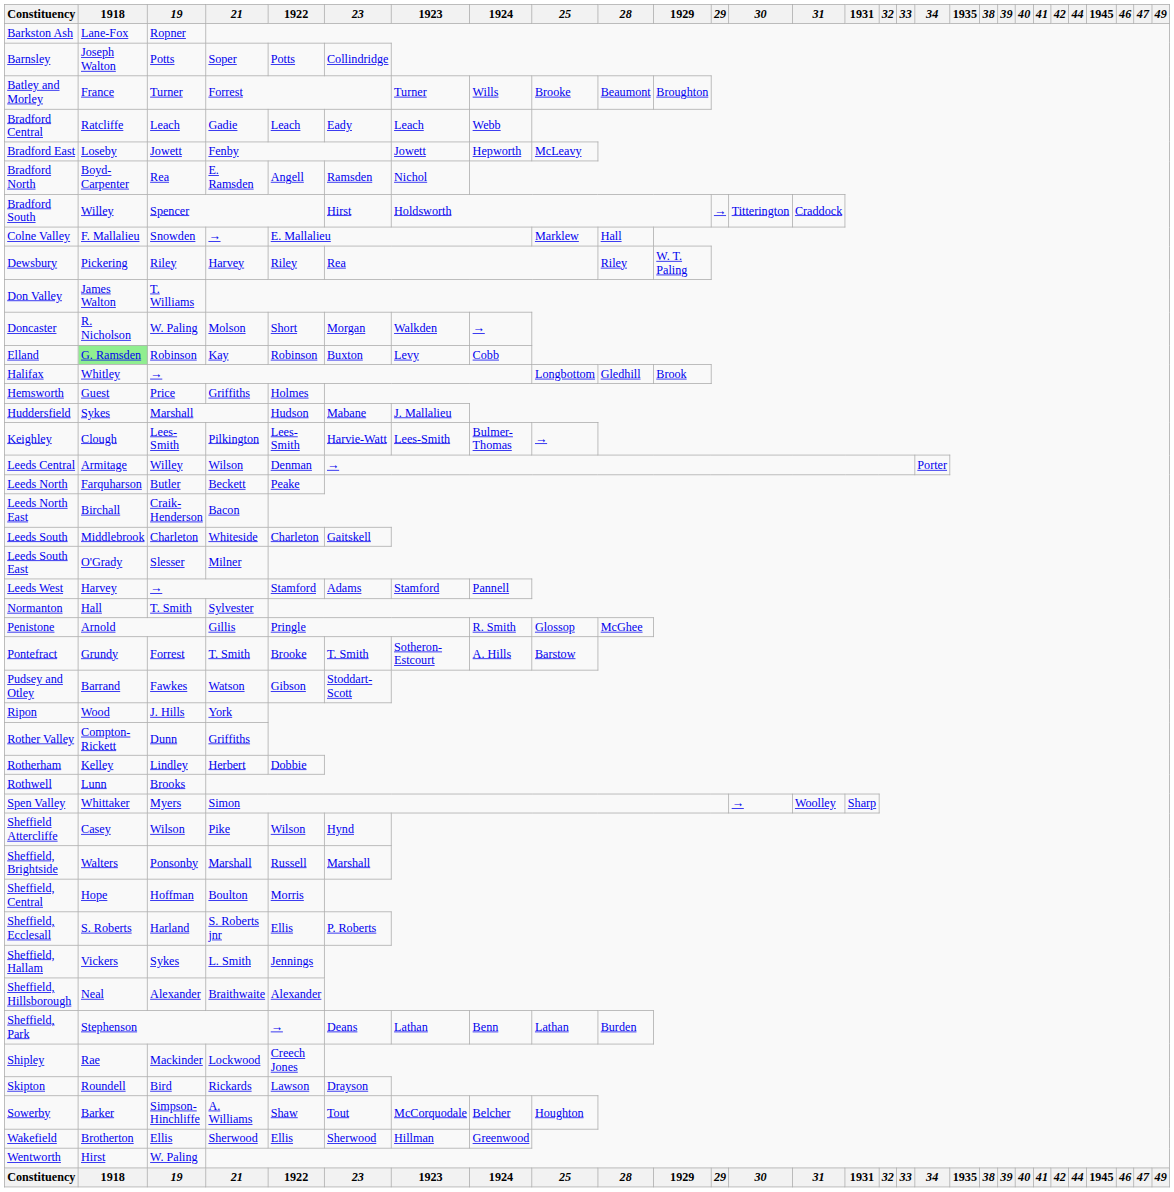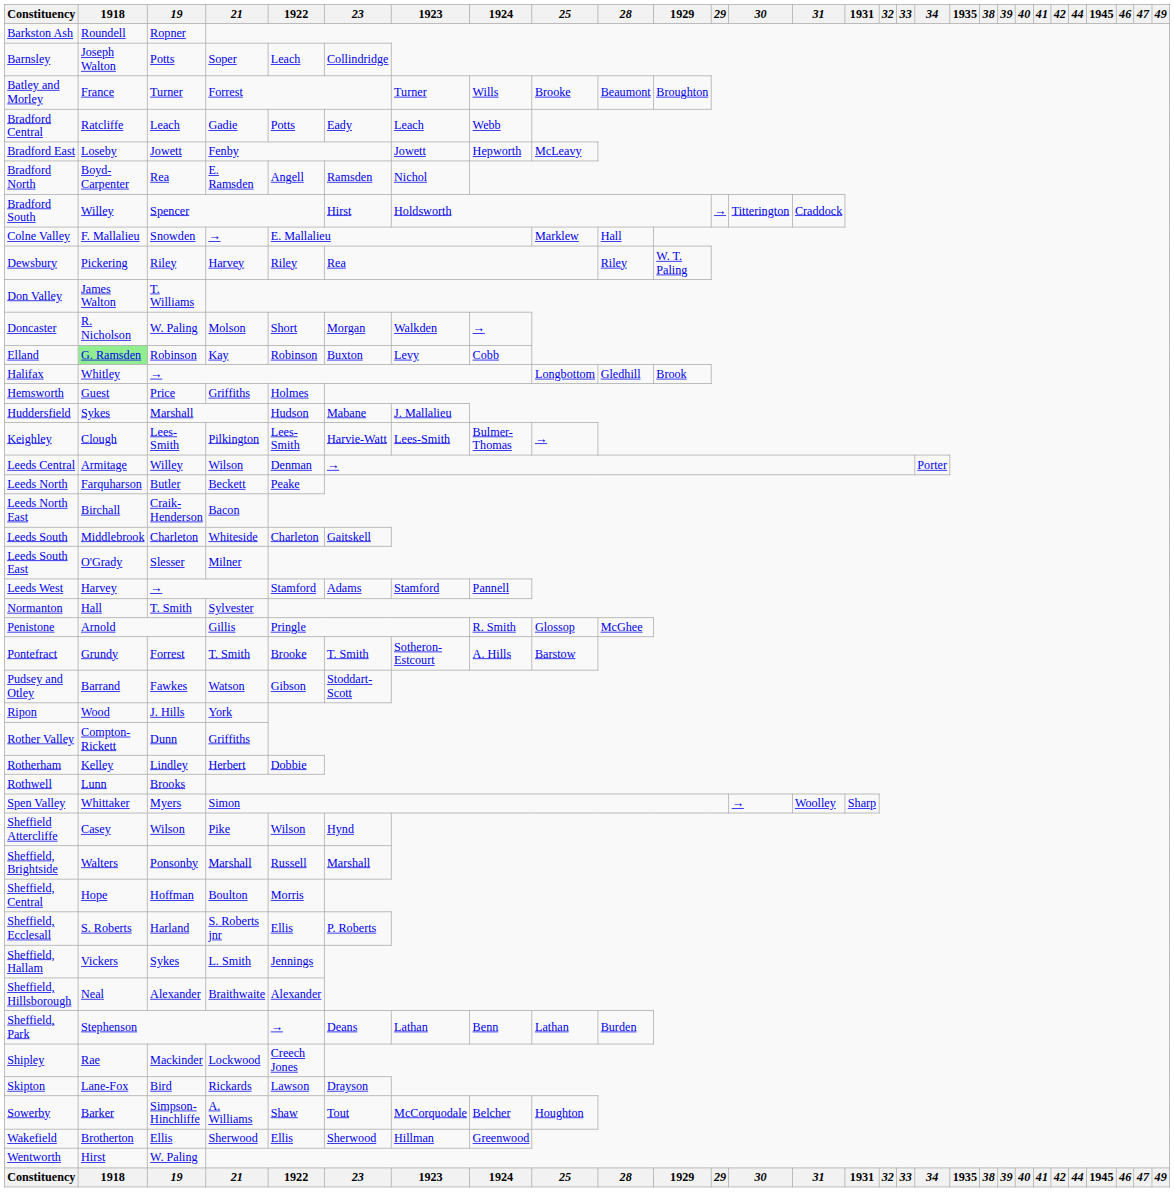Barkston Ash | 1918: Lane-Fox -> Roundell
Barnsley | 1922: Potts -> Leach
Bradford Central | 1922: Leach -> Potts
Skipton | 1918: Roundell -> Lane-Fox
